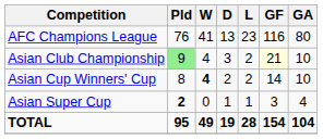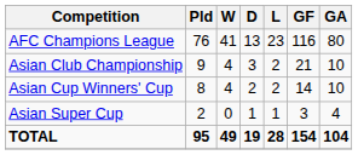Asian Club Championship | Pld: lightgreen background -> no background
Asian Club Championship | GF: lightyellow background -> no background
Asian Cup Winners' Cup | W: bold -> normal
Asian Super Cup | Pld: bold -> normal
